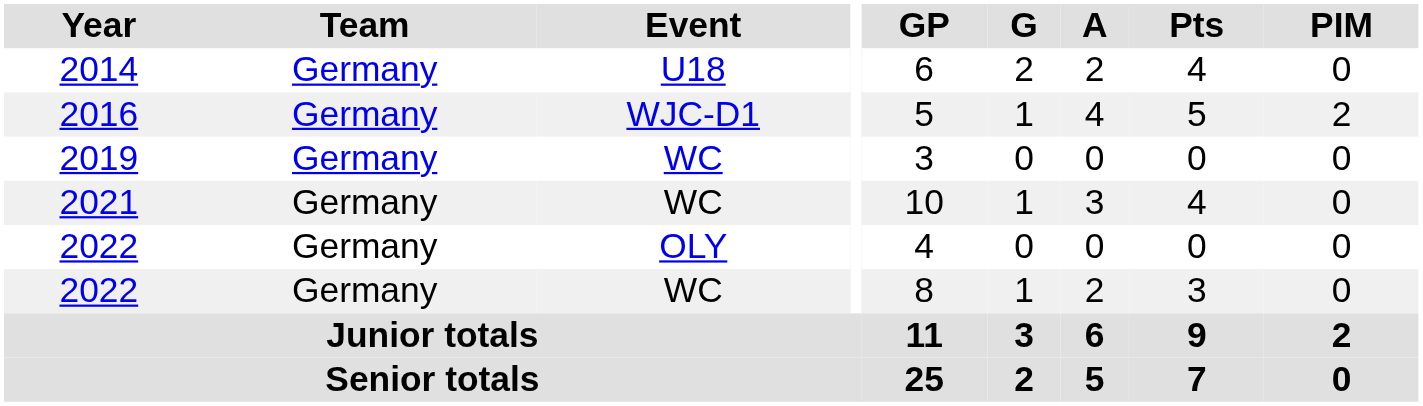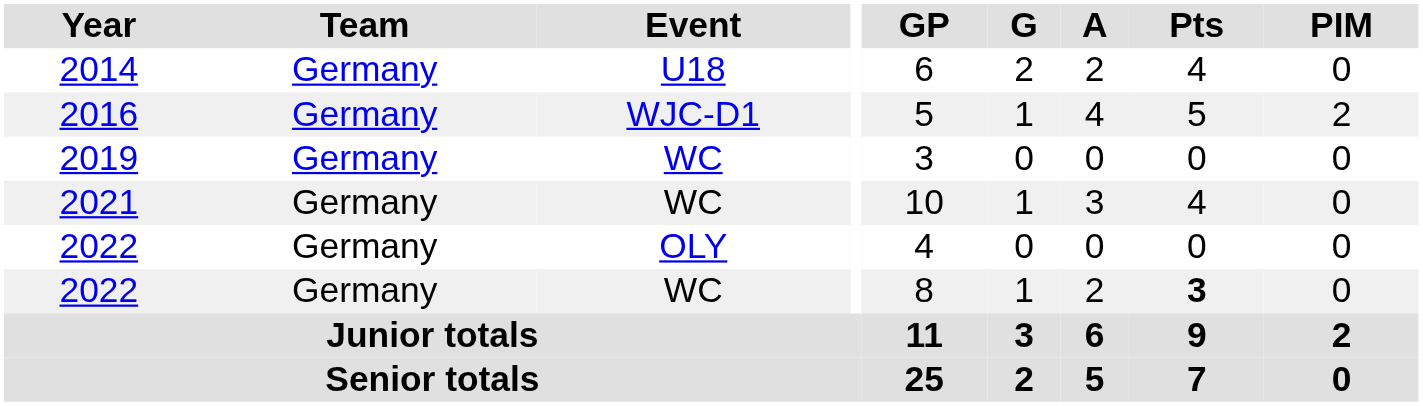2022 / WC | Pts: normal -> bold
